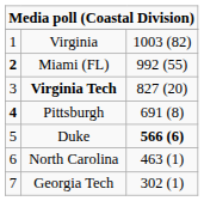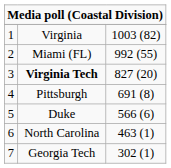Miami (FL) | column 1: bold -> normal
Pittsburgh | column 1: bold -> normal
Duke | column 3: bold -> normal
